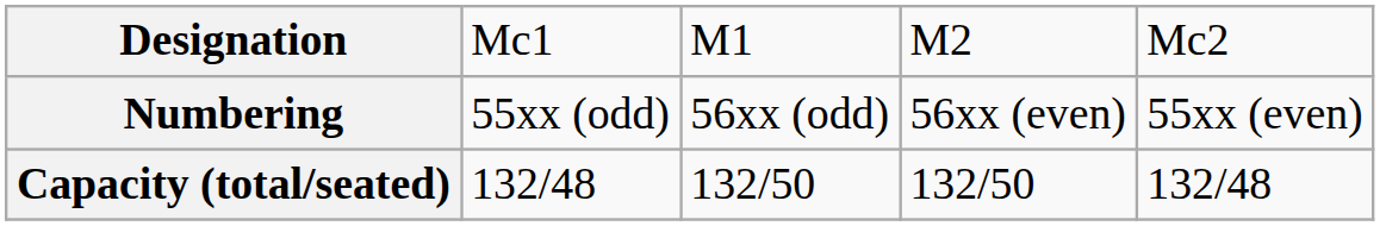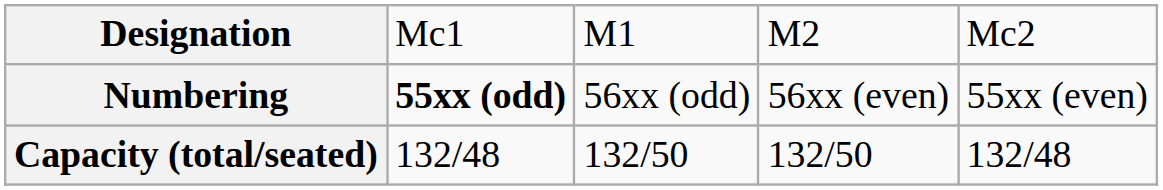Numbering | column 2: normal -> bold
